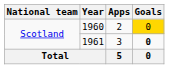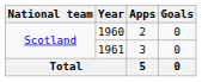1960 | Goals: gold background -> no background
1961 | Goals: bold -> normal
